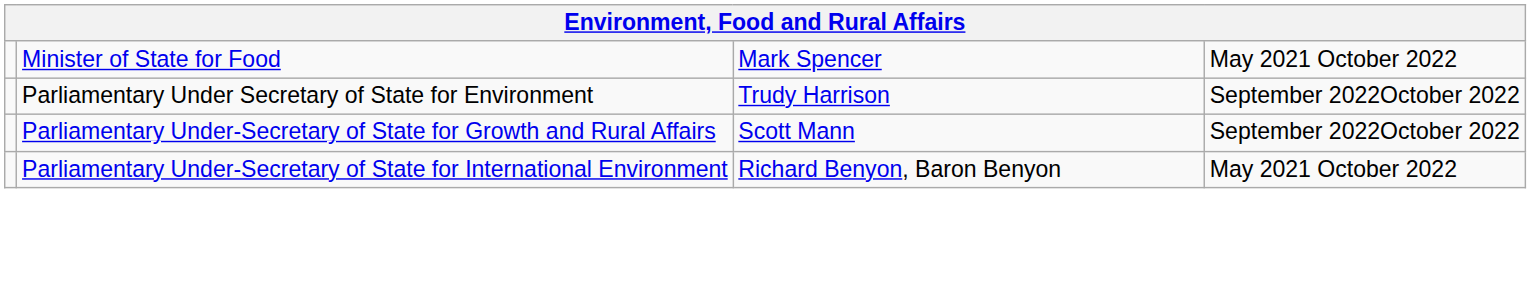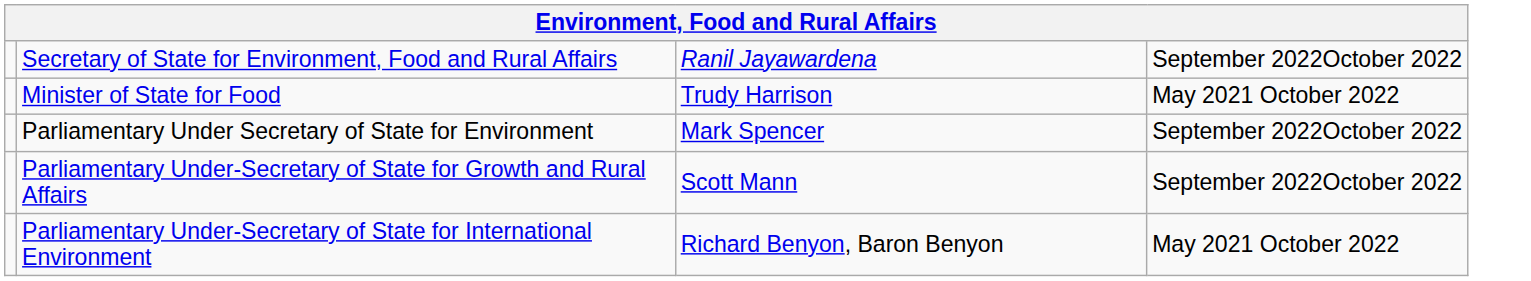+ row: Secretary of State for Environment, Food and Rural Affairs | Ranil Jayawardena | September 2022October 2022
Minister of State for Food | column 3: Mark Spencer -> Trudy Harrison
Parliamentary Under Secretary of State for Environment | column 3: Trudy Harrison -> Mark Spencer
